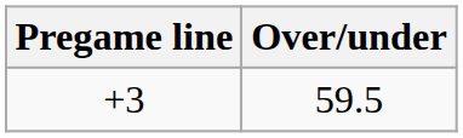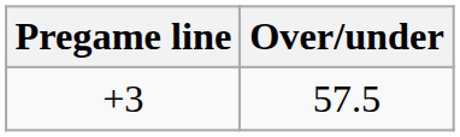+3 | Over/under: 59.5 -> 57.5
